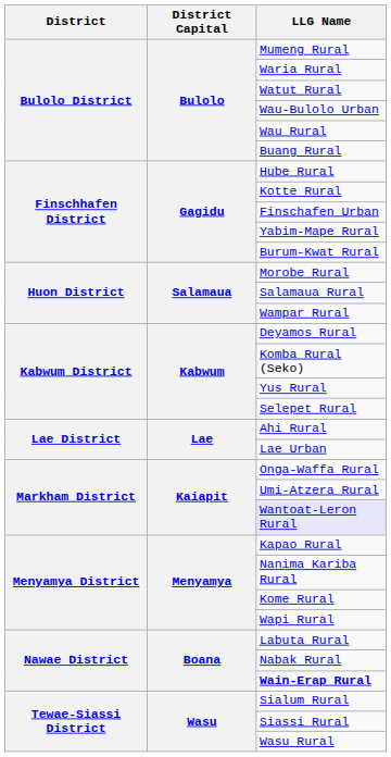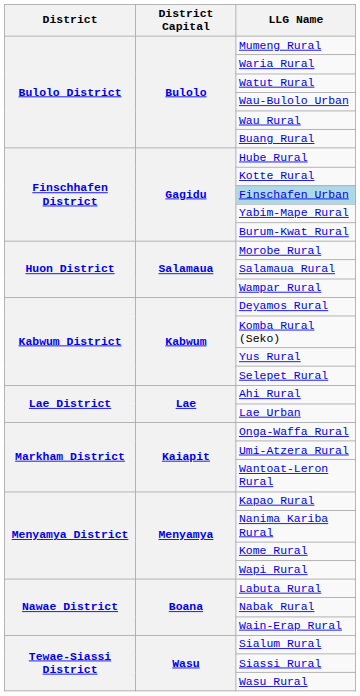Finschafen Urban | LLG Name: no background -> lightblue background
Wantoat-Leron Rural | LLG Name: lavender background -> no background
Wain-Erap Rural | LLG Name: bold -> normal
